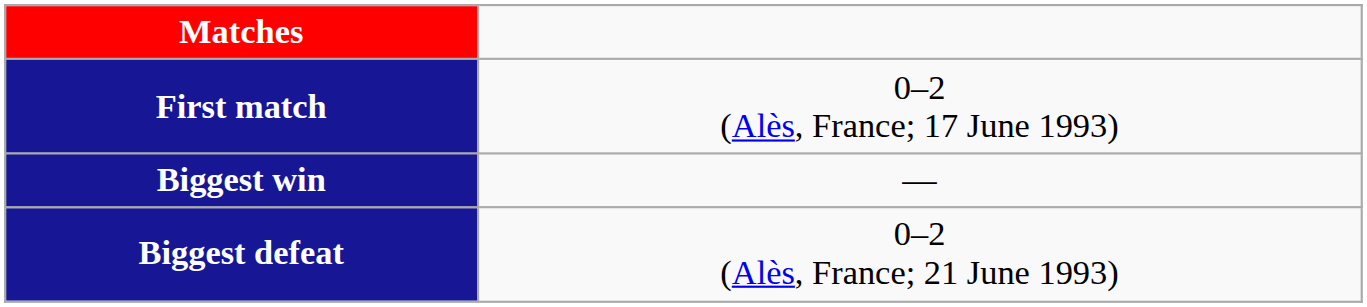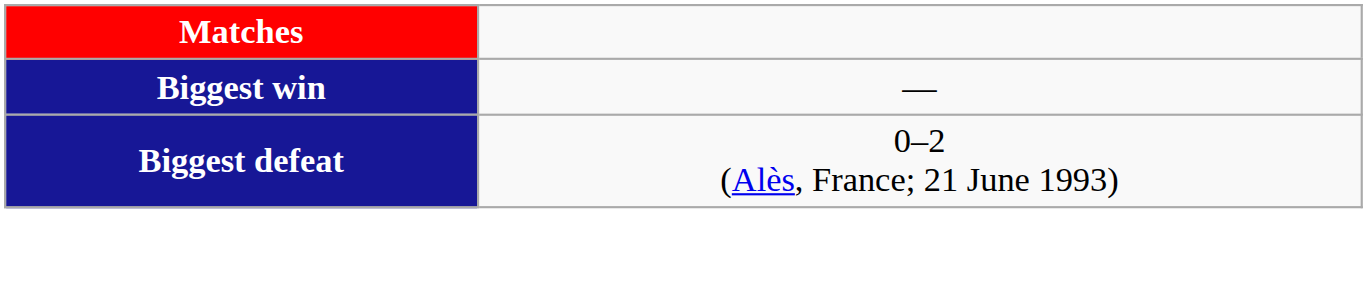- row: First match | 0–2 (Alès, France; 17 June 1993)
